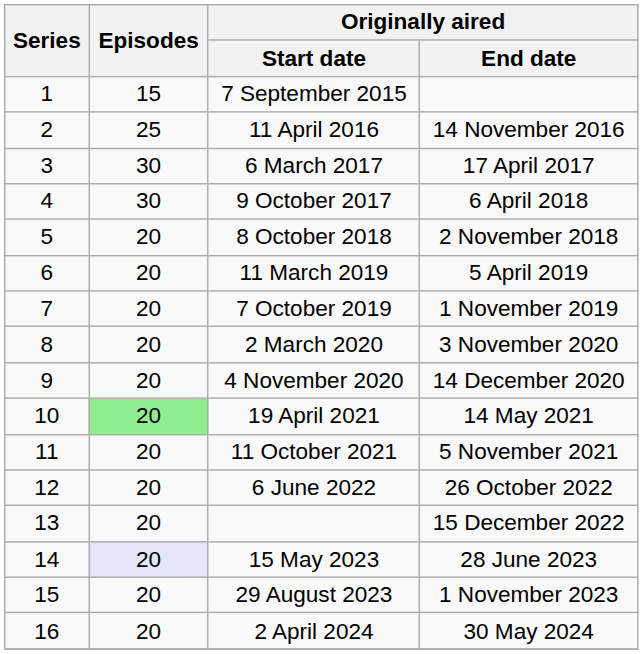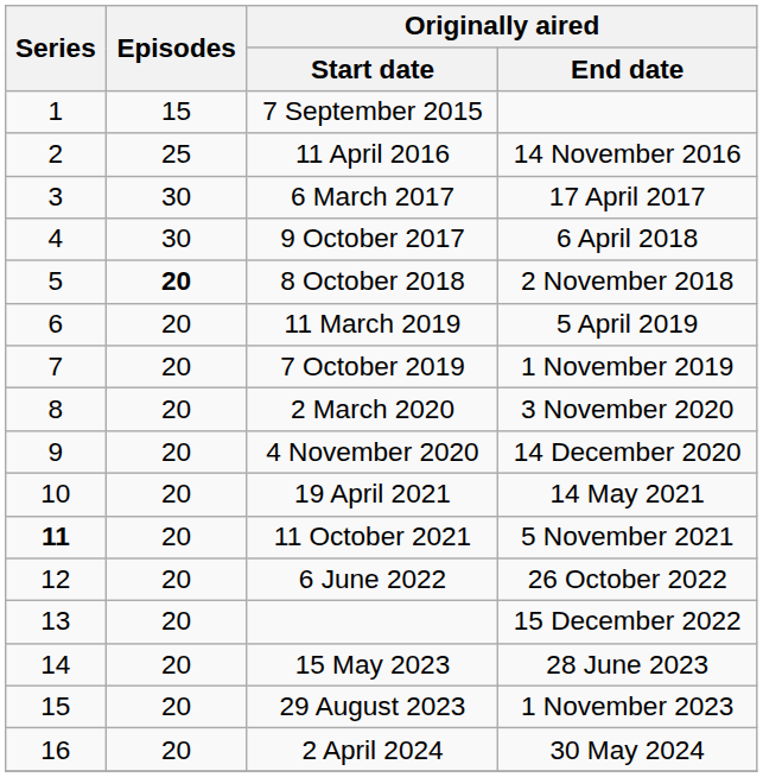8 October 2018 | Episodes: normal -> bold
19 April 2021 | Episodes: lightgreen background -> no background
11 October 2021 | Series: normal -> bold
15 May 2023 | Episodes: lavender background -> no background
